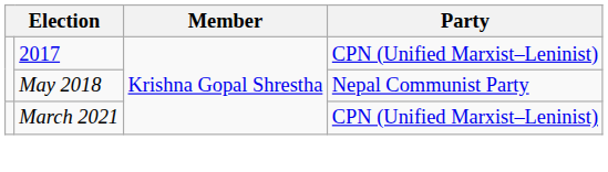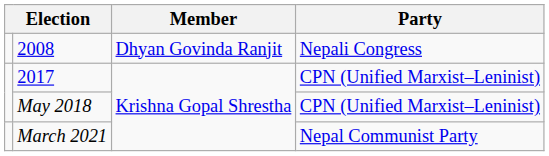+ row: 2008 | Dhyan Govinda Ranjit | Nepali Congress
May 2018 | Party: Nepal Communist Party -> CPN (Unified Marxist–Leninist)
March 2021 | Party: CPN (Unified Marxist–Leninist) -> Nepal Communist Party
